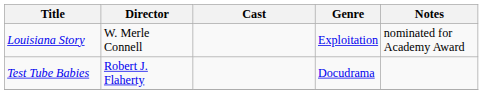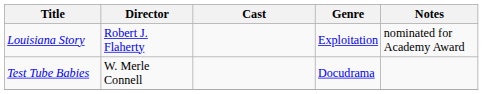Louisiana Story | Director: W. Merle Connell -> Robert J. Flaherty
Test Tube Babies | Director: Robert J. Flaherty -> W. Merle Connell
